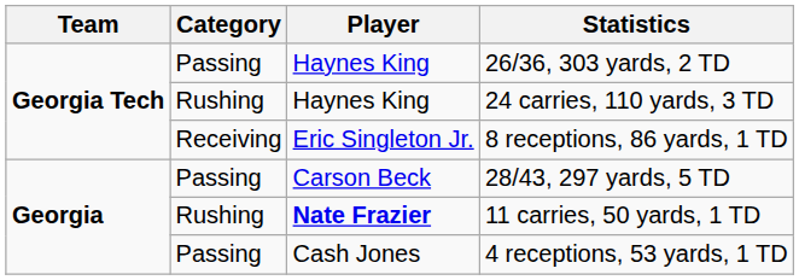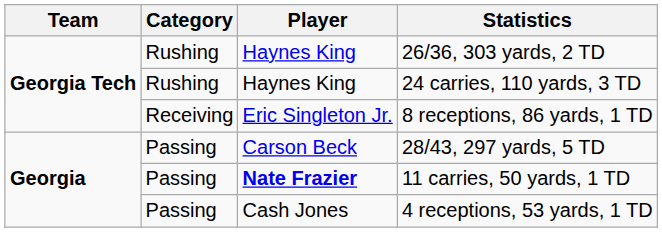26/36, 303 yards, 2 TD | Category: Passing -> Rushing
11 carries, 50 yards, 1 TD | Category: Rushing -> Passing
